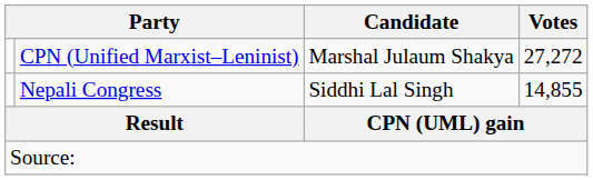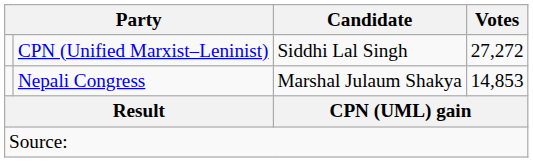CPN (Unified Marxist–Leninist) | Candidate: Marshal Julaum Shakya -> Siddhi Lal Singh
Nepali Congress | Candidate: Siddhi Lal Singh -> Marshal Julaum Shakya
Nepali Congress | Votes: 14,855 -> 14,853
